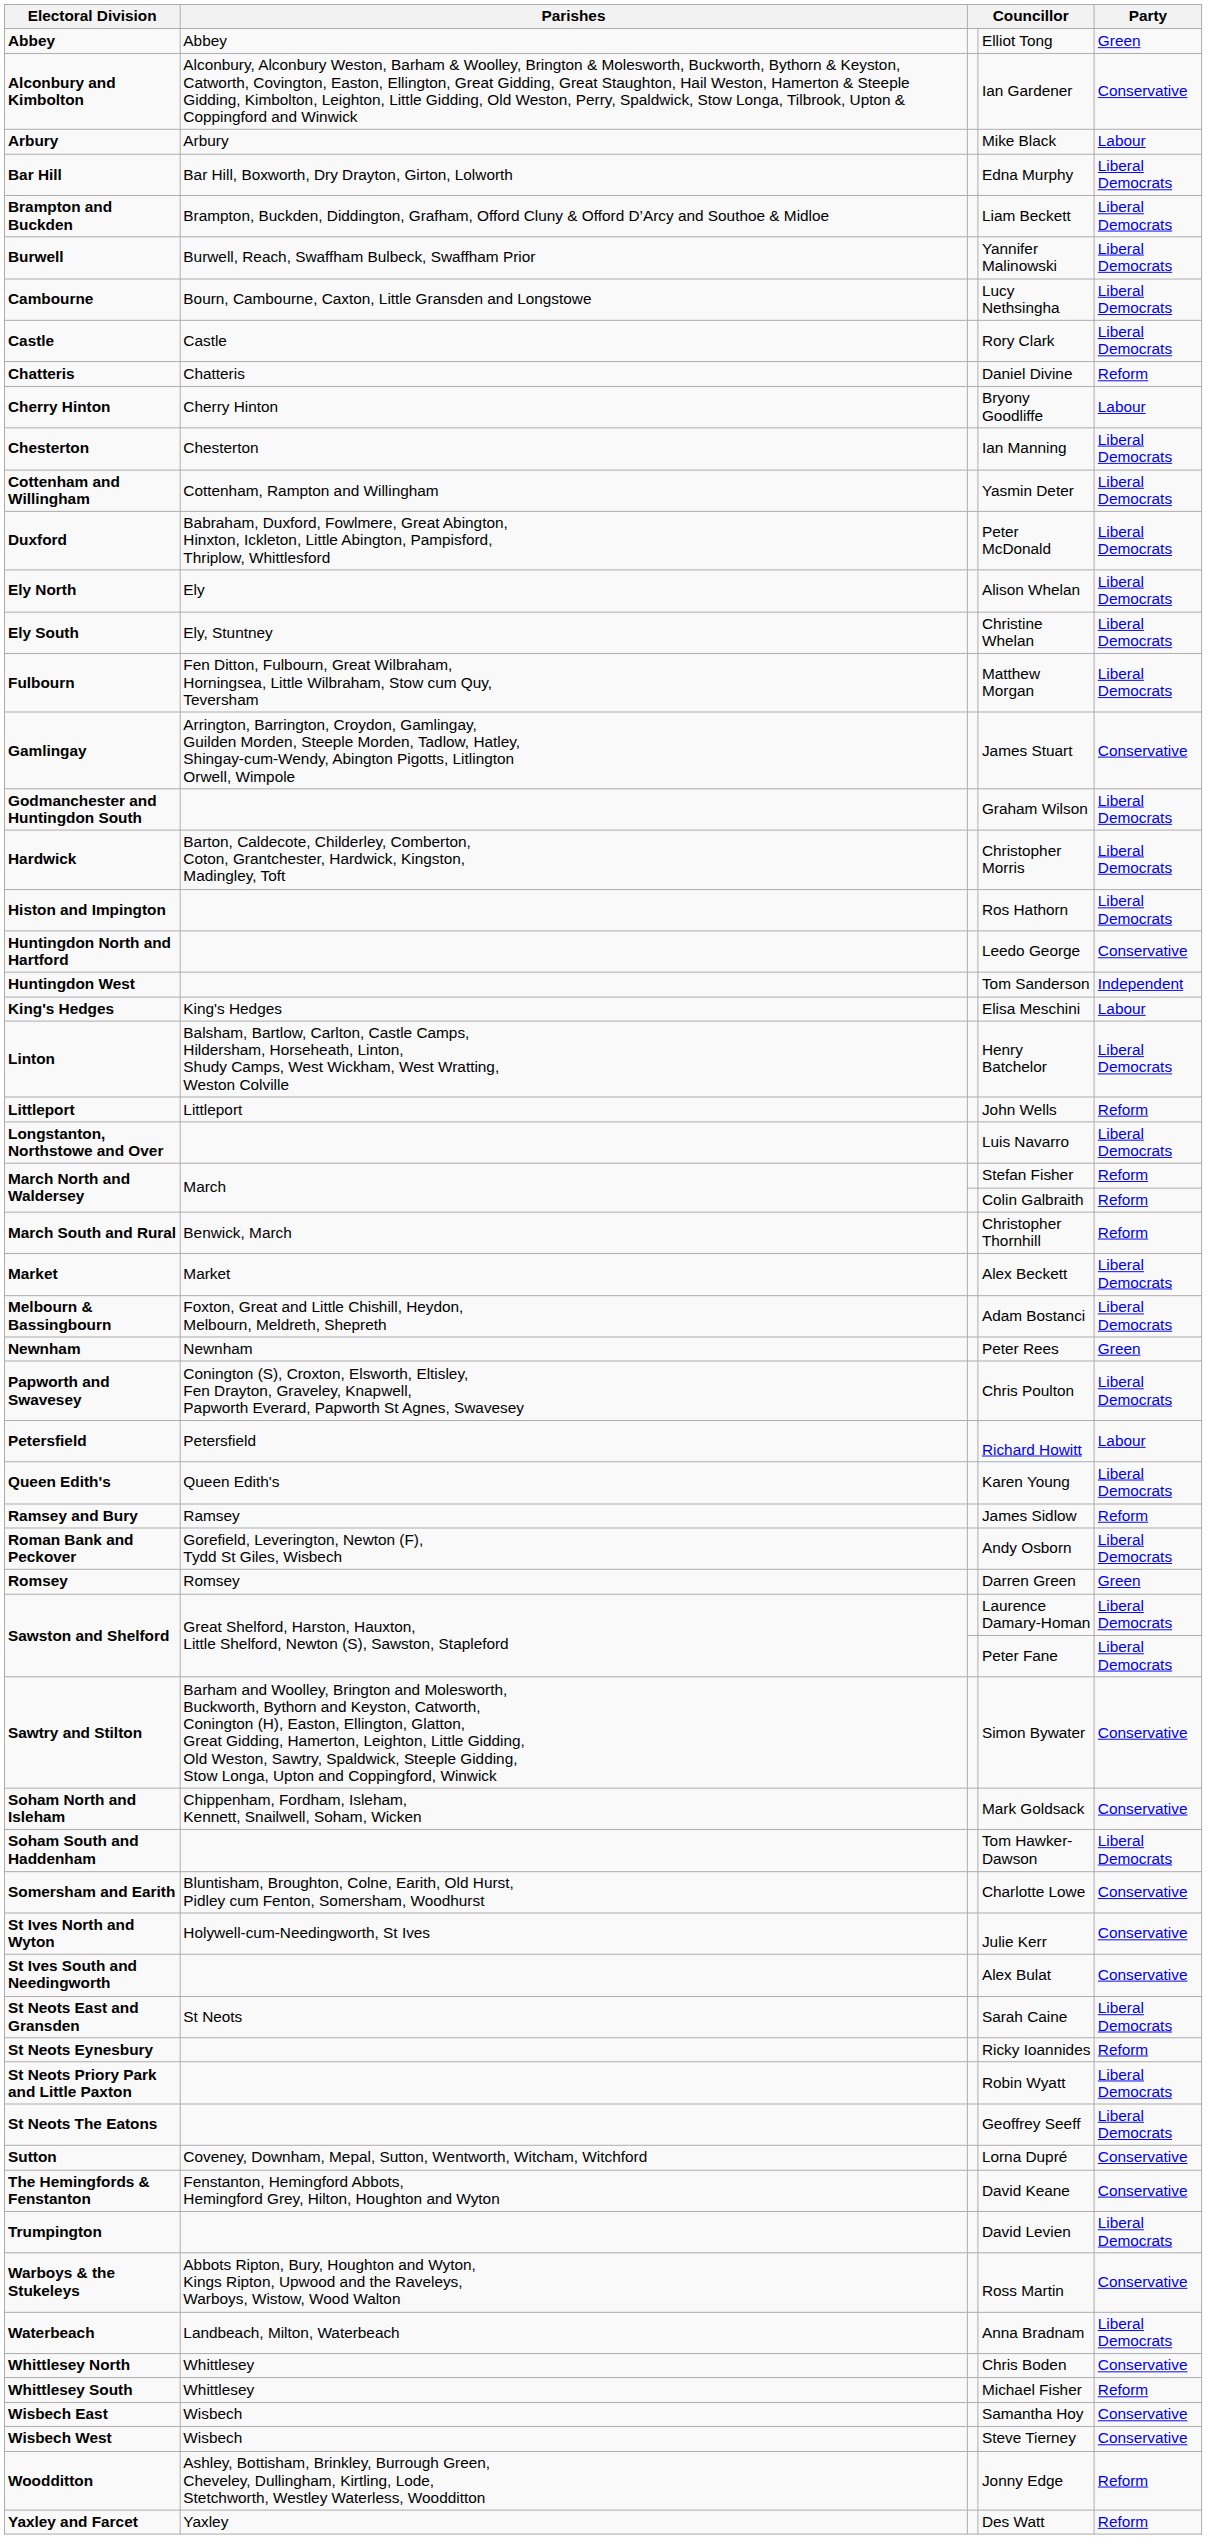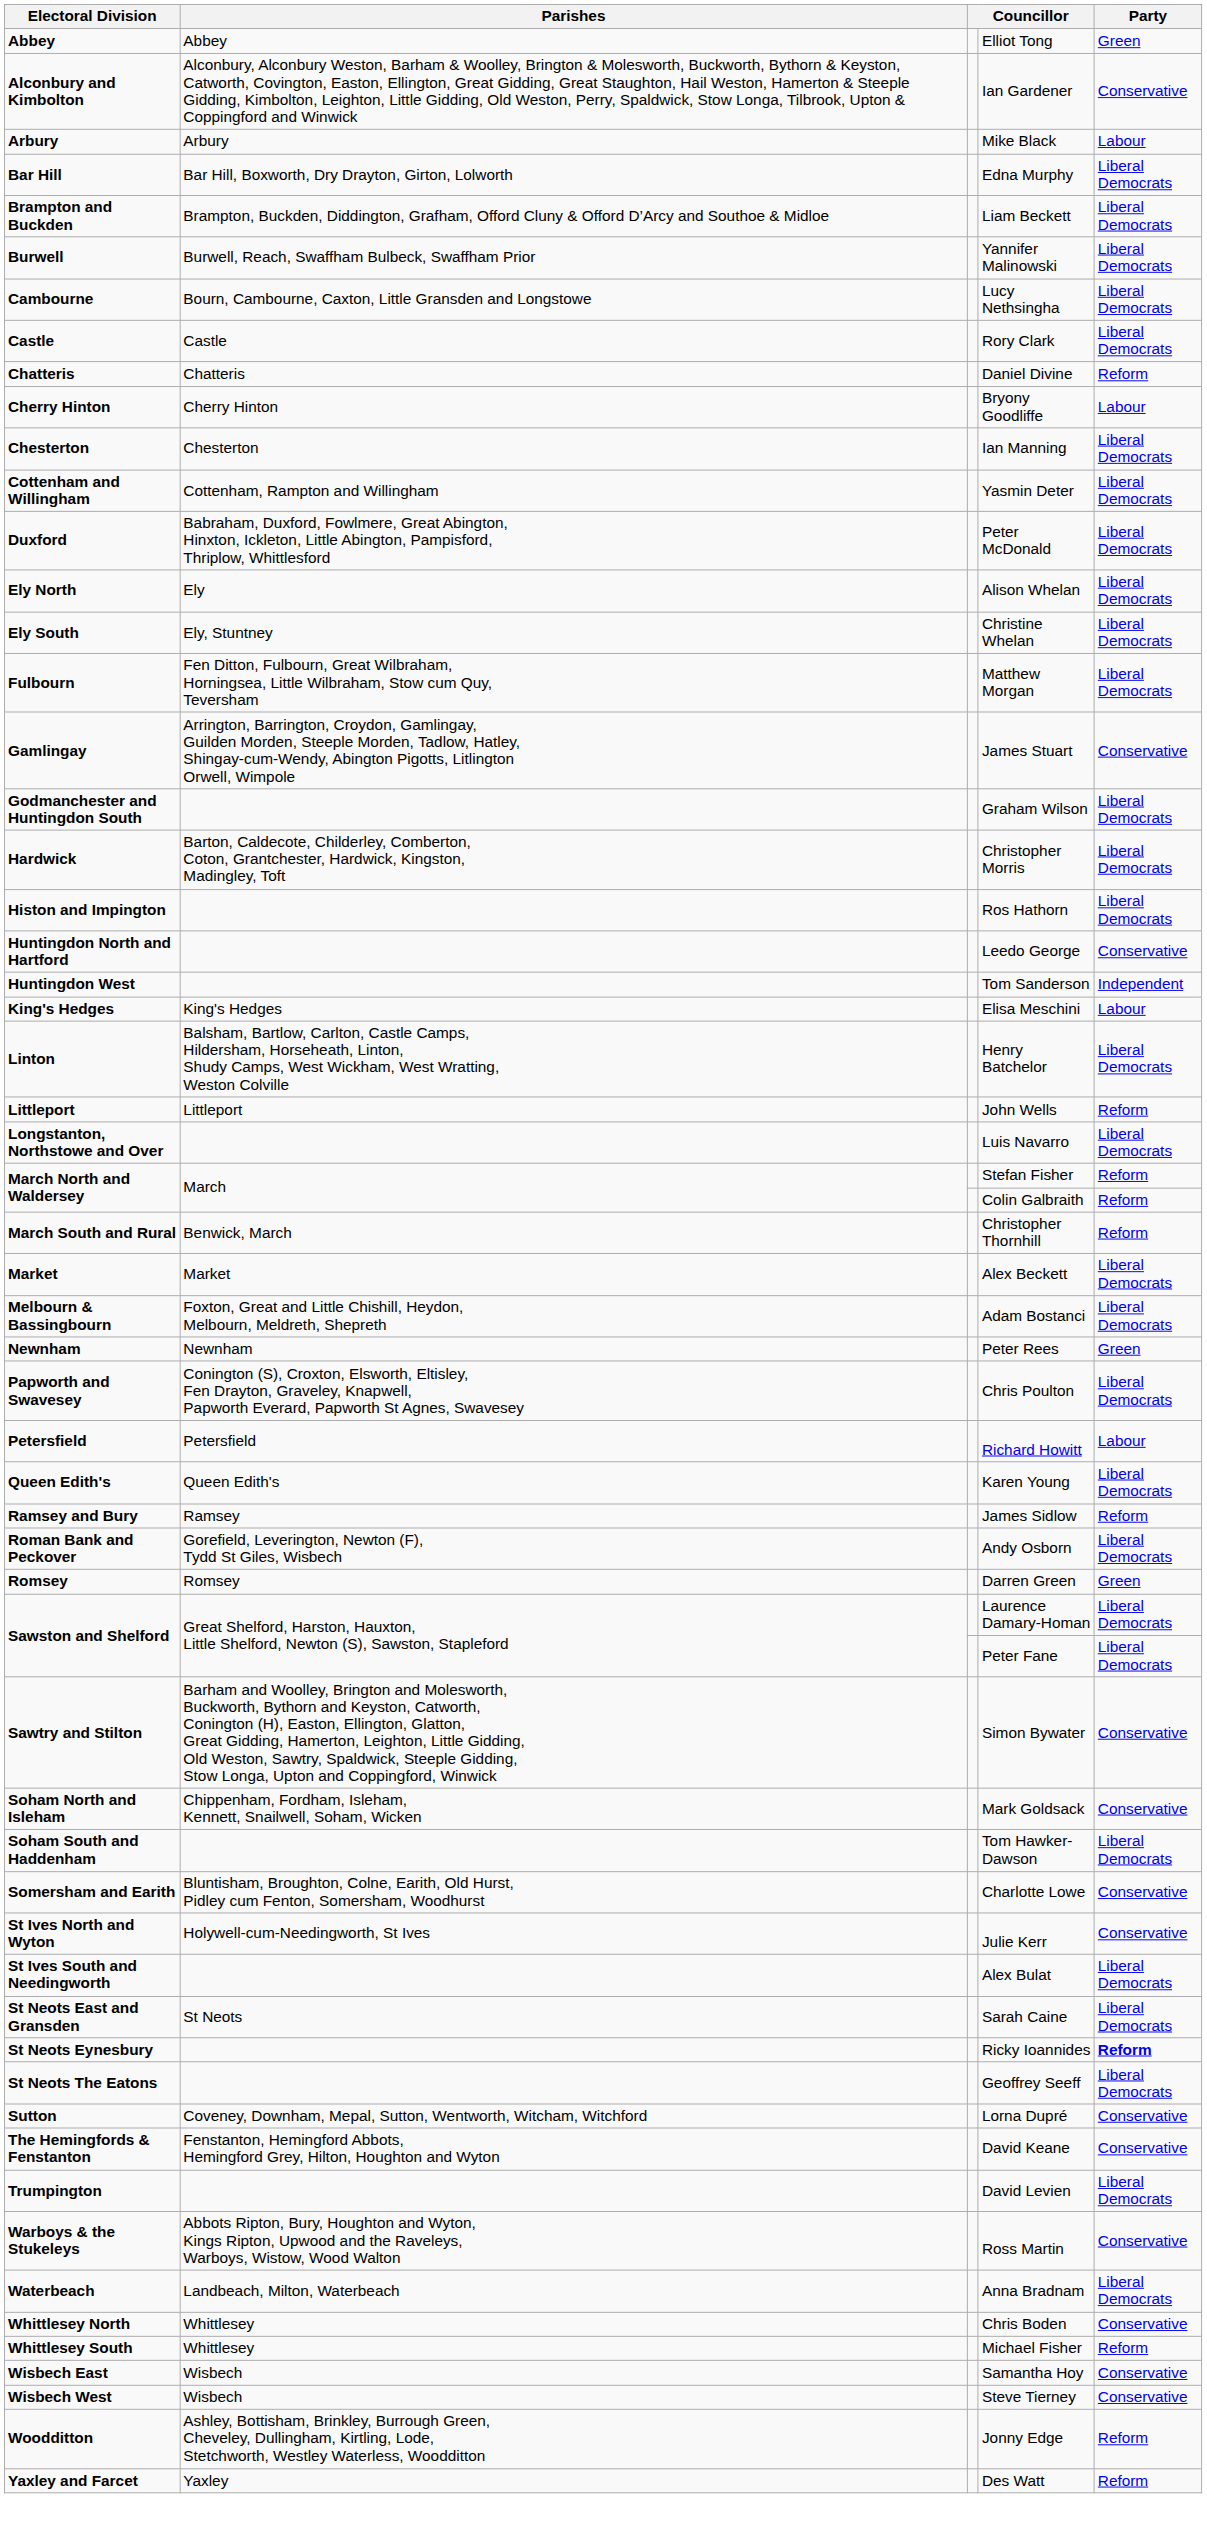Alex Bulat | Party: Conservative -> Liberal Democrats
Ricky Ioannides | Party: normal -> bold
- row: St Neots Priory Park and Little Paxton | Robin Wyatt | Liberal Democrats
